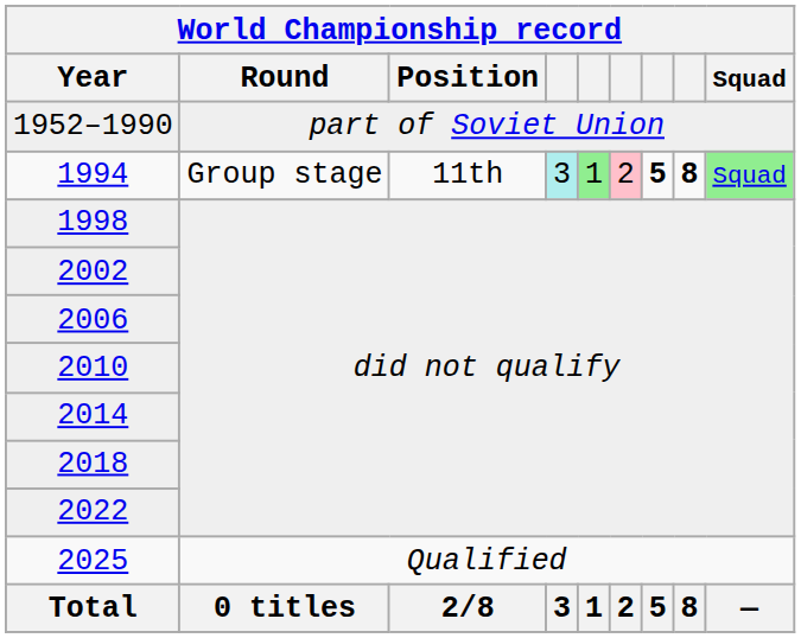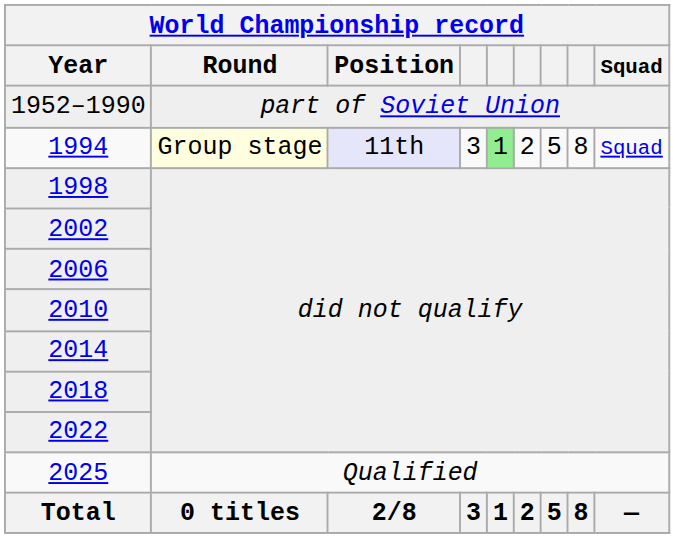1994 | Round: no background -> lightyellow background
1994 | Position: no background -> lavender background
1994 | column 4: paleturquoise background -> no background
1994 | column 6: pink background -> no background
1994 | column 7: bold -> normal
1994 | column 8: bold -> normal
1994 | Squad: lightgreen background -> no background
